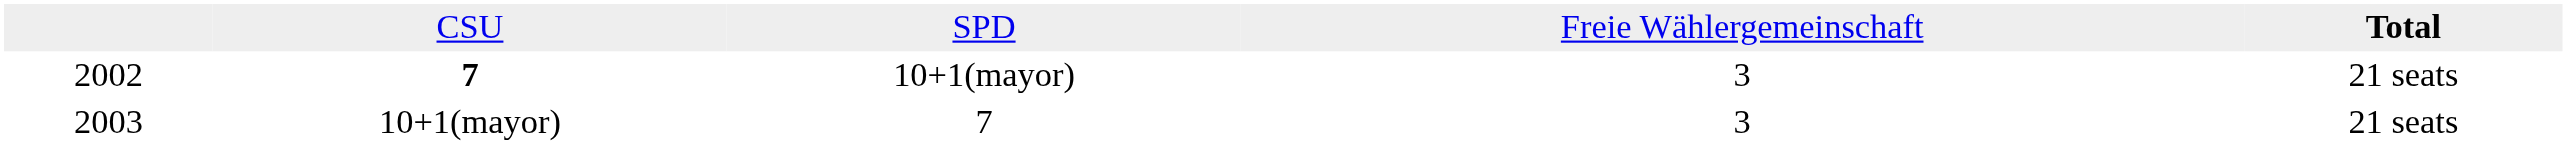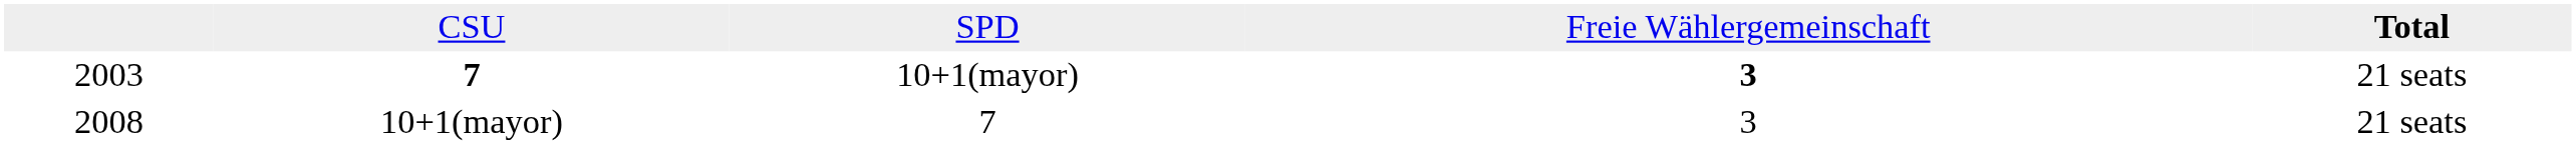row 2 | column 1: 2002 -> 2003
row 2 | column 4: normal -> bold
row 3 | column 1: 2003 -> 2008
